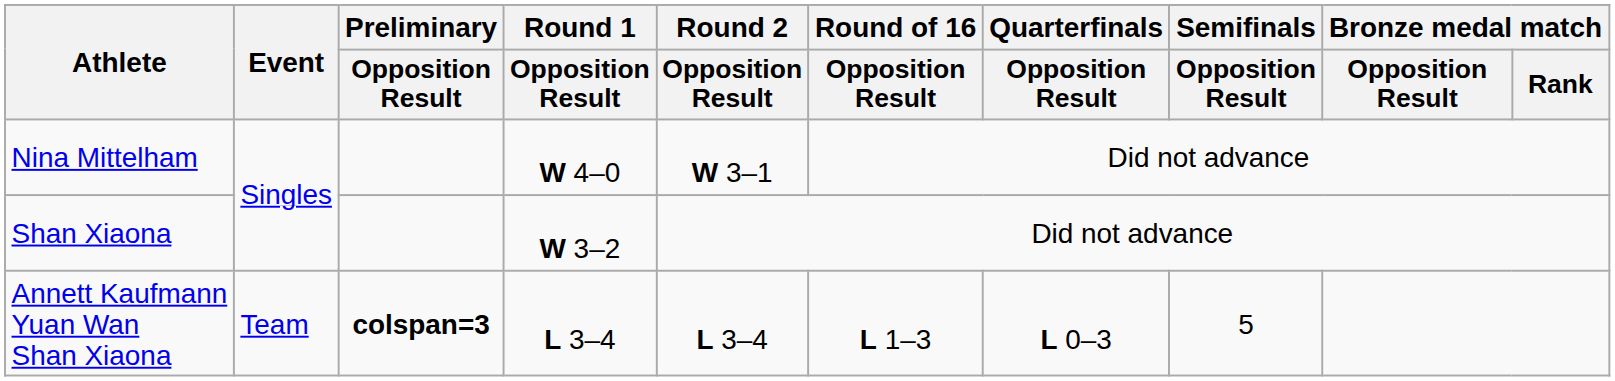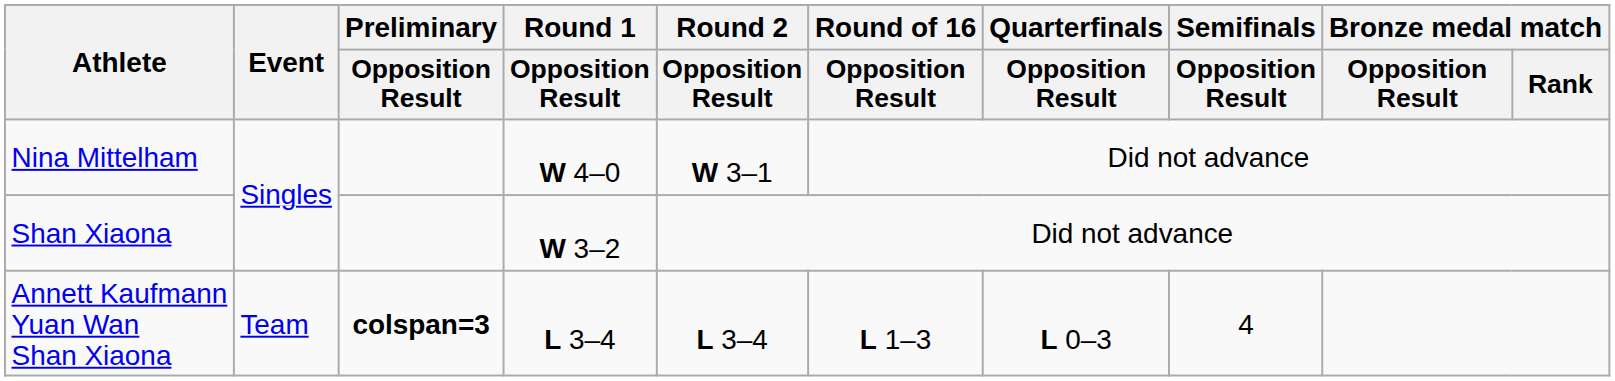Annett Kaufmann Yuan Wan Shan Xiaona | Semifinals / Opposition Result: 5 -> 4
